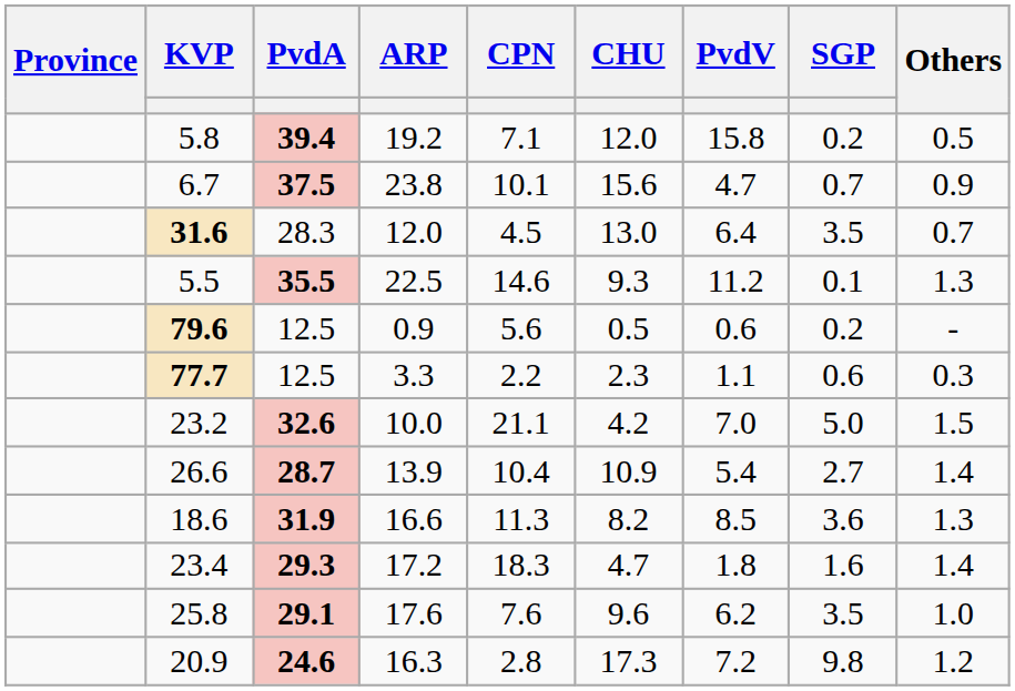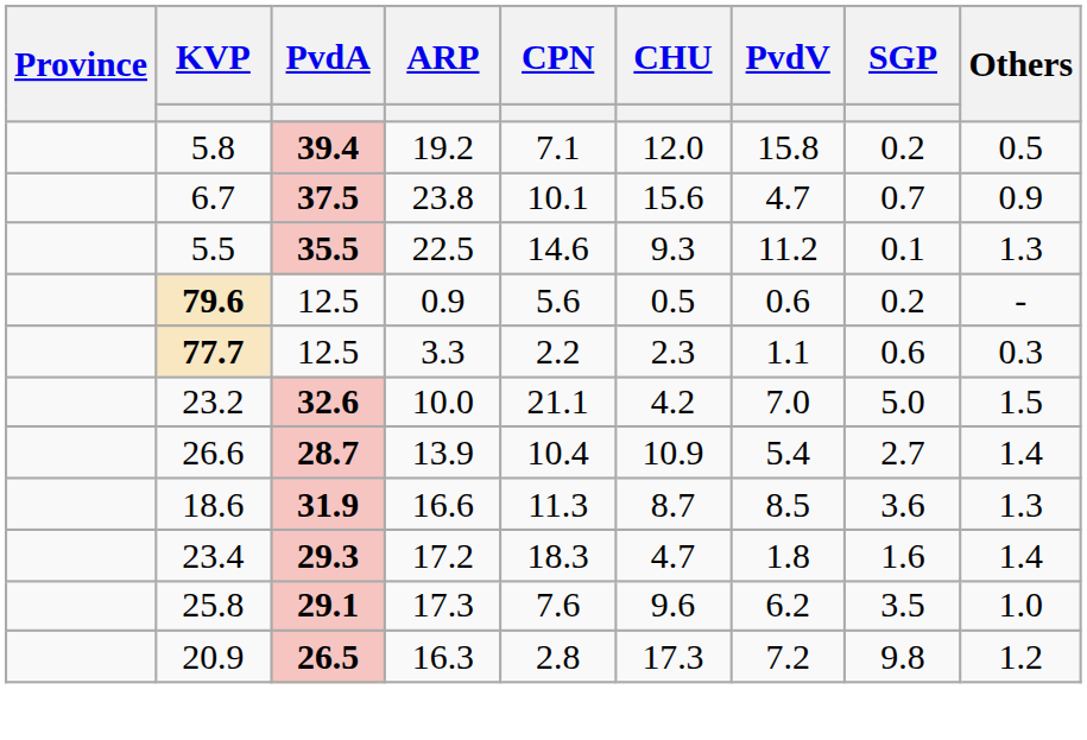- row: 31.6 | 28.3 | 12.0 | 4.5 | 13.0 | 6.4 | 3.5 | 0.7
18.6 | CHU: 8.2 -> 8.7
25.8 | ARP: 17.6 -> 17.3
20.9 | PvdA: 24.6 -> 26.5
